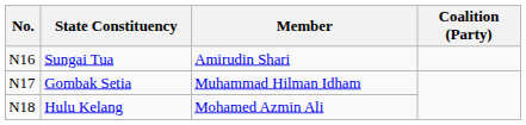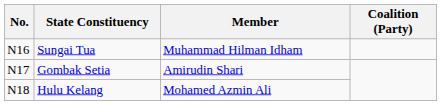Sungai Tua | Member: Amirudin Shari -> Muhammad Hilman Idham
Gombak Setia | Member: Muhammad Hilman Idham -> Amirudin Shari
